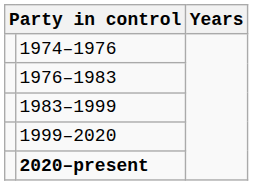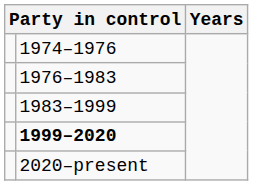1999–2020 | column 2: normal -> bold
2020–present | column 2: bold -> normal
